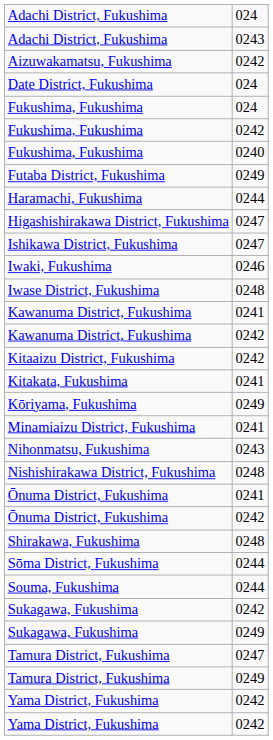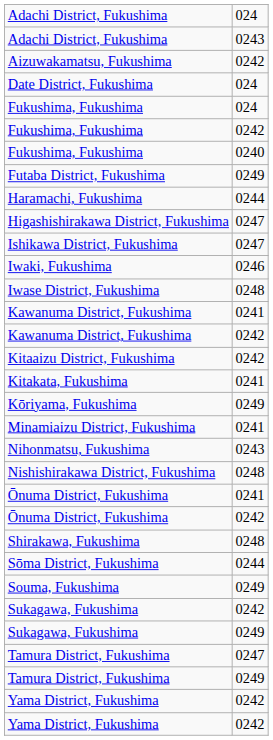row 26 | column 2: 0244 -> 0249
